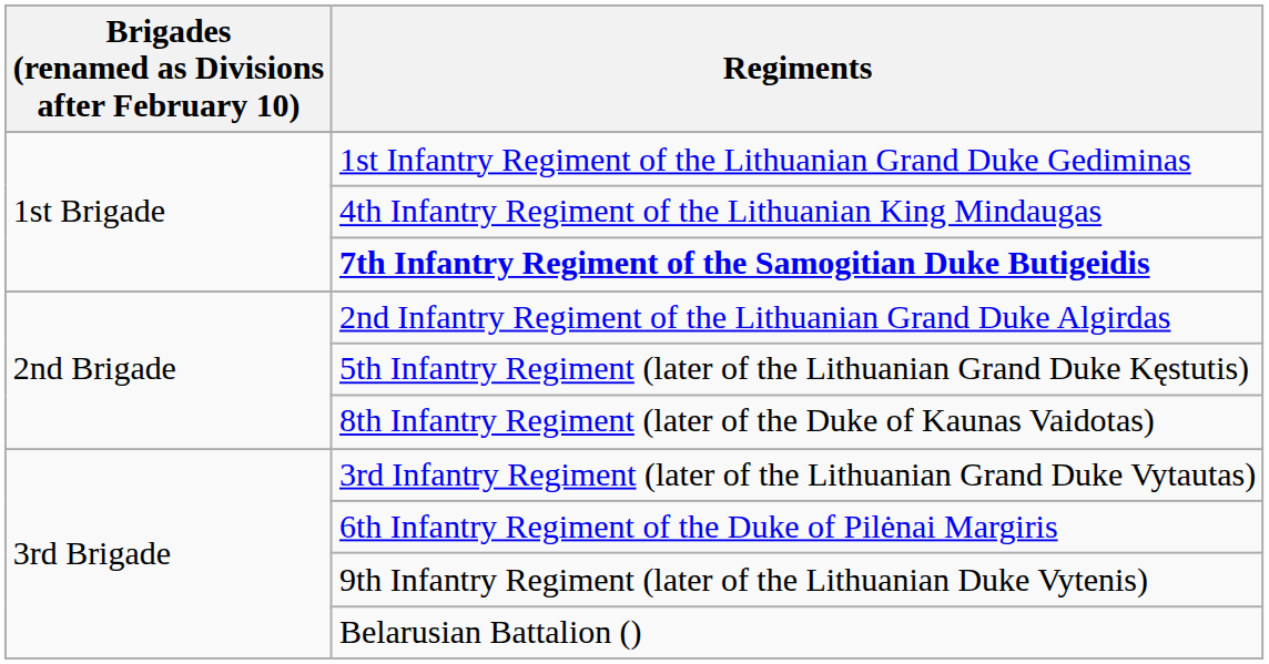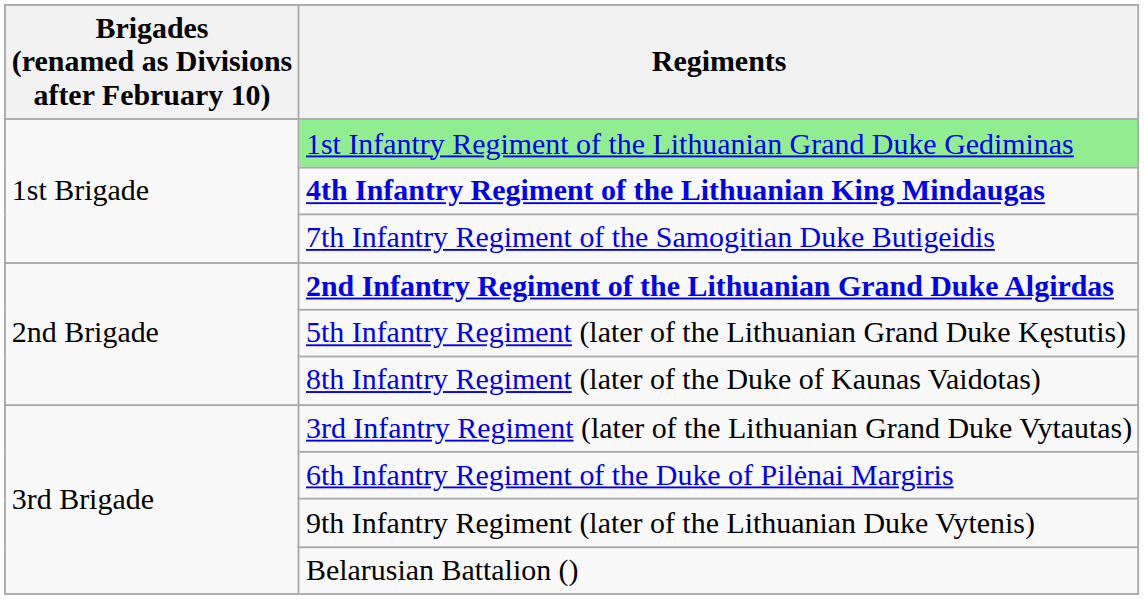1st Infantry Regiment of the Lithuanian Grand Duke Gediminas | Regiments: no background -> lightgreen background
4th Infantry Regiment of the Lithuanian King Mindaugas | Regiments: normal -> bold
7th Infantry Regiment of the Samogitian Duke Butigeidis | Regiments: bold -> normal
2nd Infantry Regiment of the Lithuanian Grand Duke Algirdas | Regiments: normal -> bold
